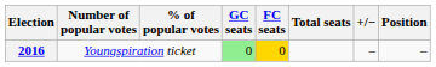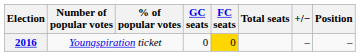2016 | GC seats: lightgreen background -> no background
